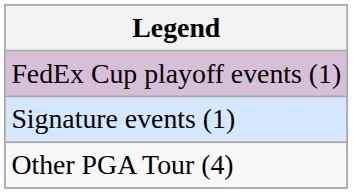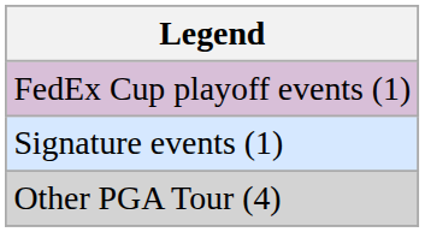row 4 | column 1: no background -> lightgrey background
